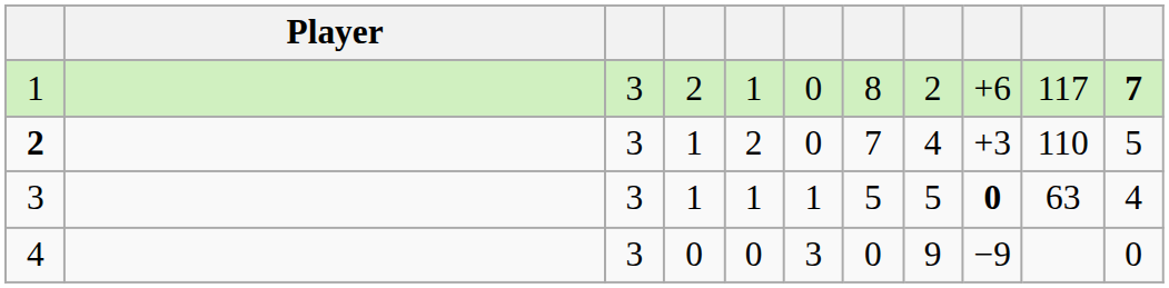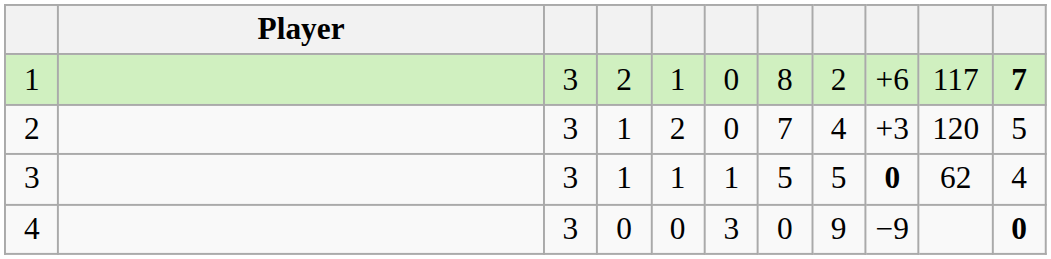row 3 | column 1: bold -> normal
row 3 | column 10: 110 -> 120
row 4 | column 10: 63 -> 62
row 5 | column 11: normal -> bold
